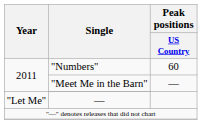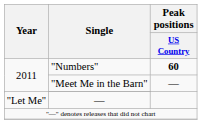"Numbers" | Peak positions / US Country: normal -> bold
